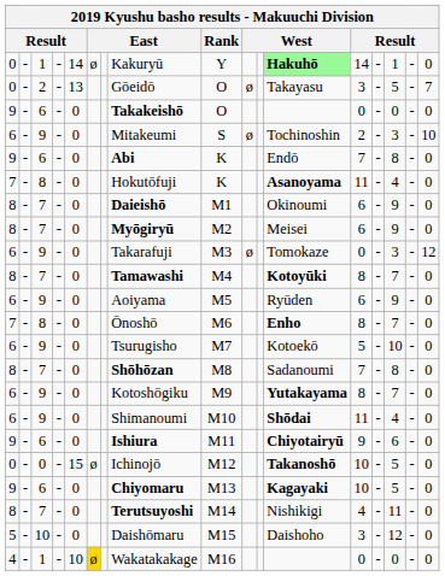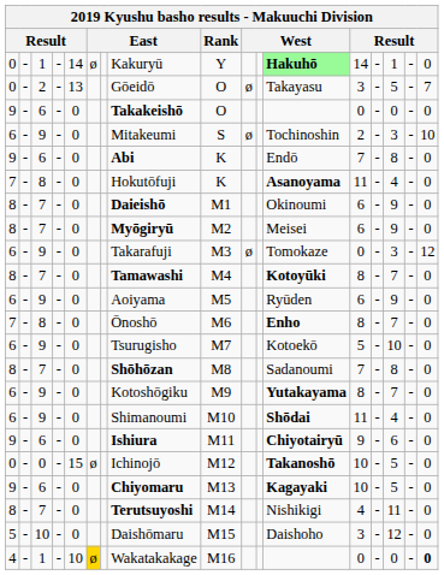4 / 1 | column 17: normal -> bold
